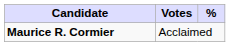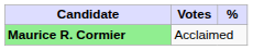Maurice R. Cormier | Candidate: no background -> lightgreen background
